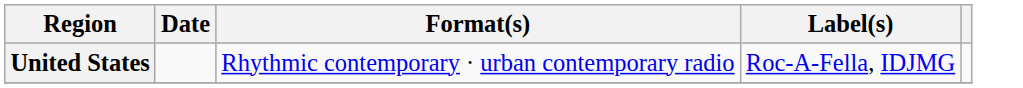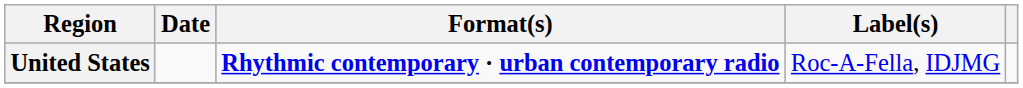United States | Format(s): normal -> bold
